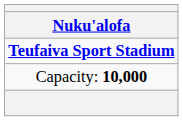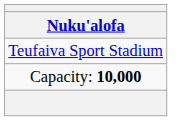row 3 | column 1: bold -> normal
